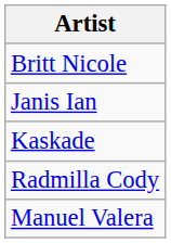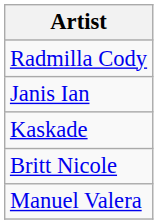row 2 | column 1: Britt Nicole -> Radmilla Cody
row 5 | column 1: Radmilla Cody -> Britt Nicole
